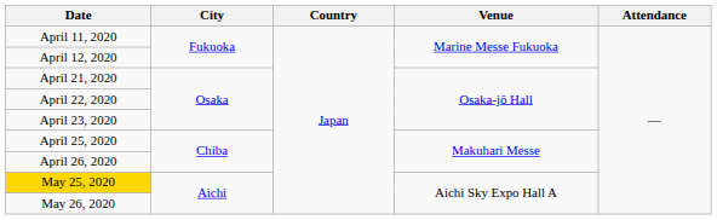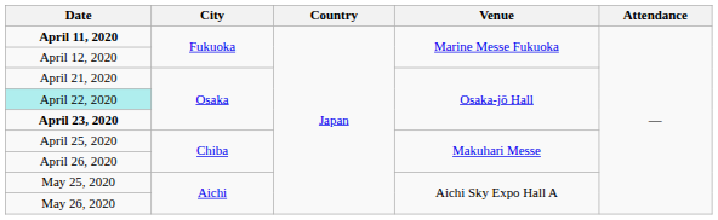April 11, 2020 | Date: normal -> bold
April 22, 2020 | Date: no background -> paleturquoise background
April 23, 2020 | Date: normal -> bold
May 25, 2020 | Date: gold background -> no background
